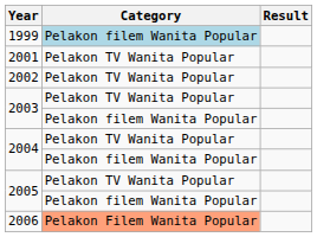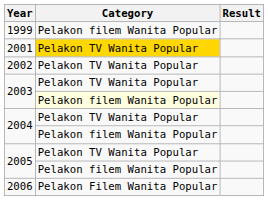1999 | Category: lightblue background -> no background
2001 | Category: no background -> gold background
2003 / Pelakon filem Wanita Popular | Category: no background -> lightyellow background
2006 | Category: lightsalmon background -> no background
